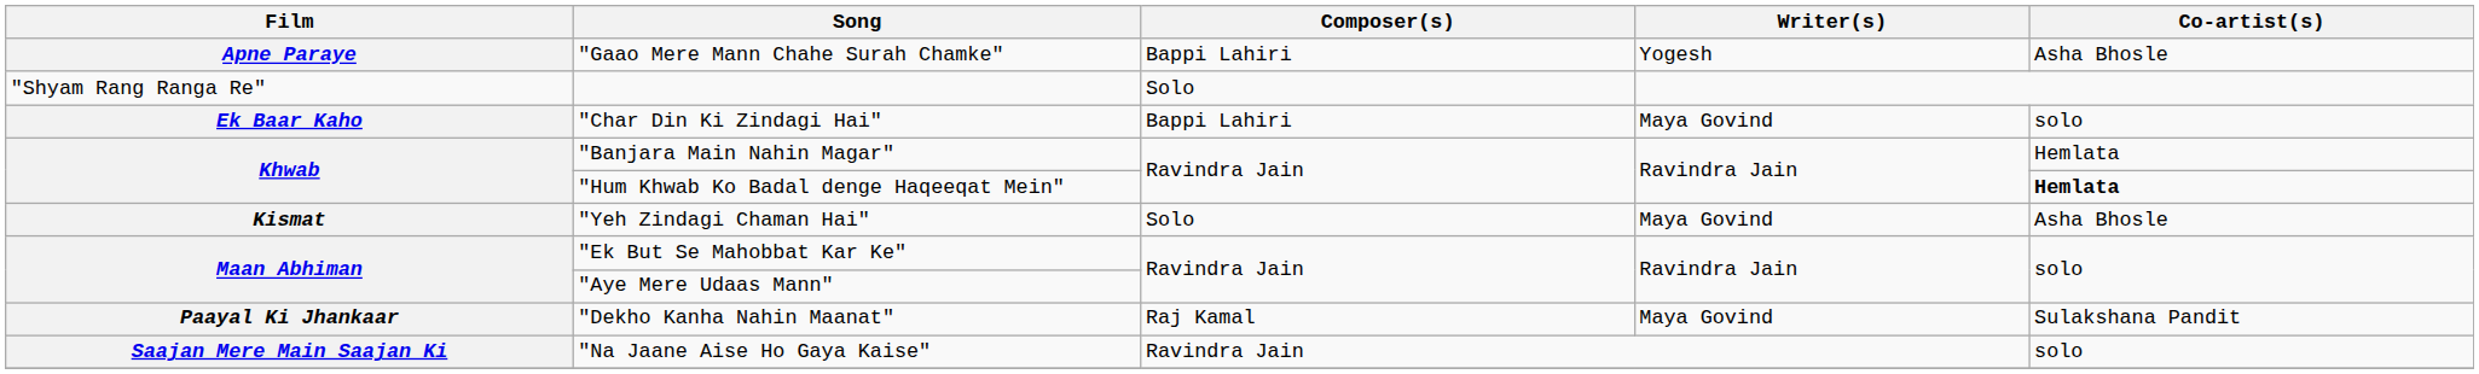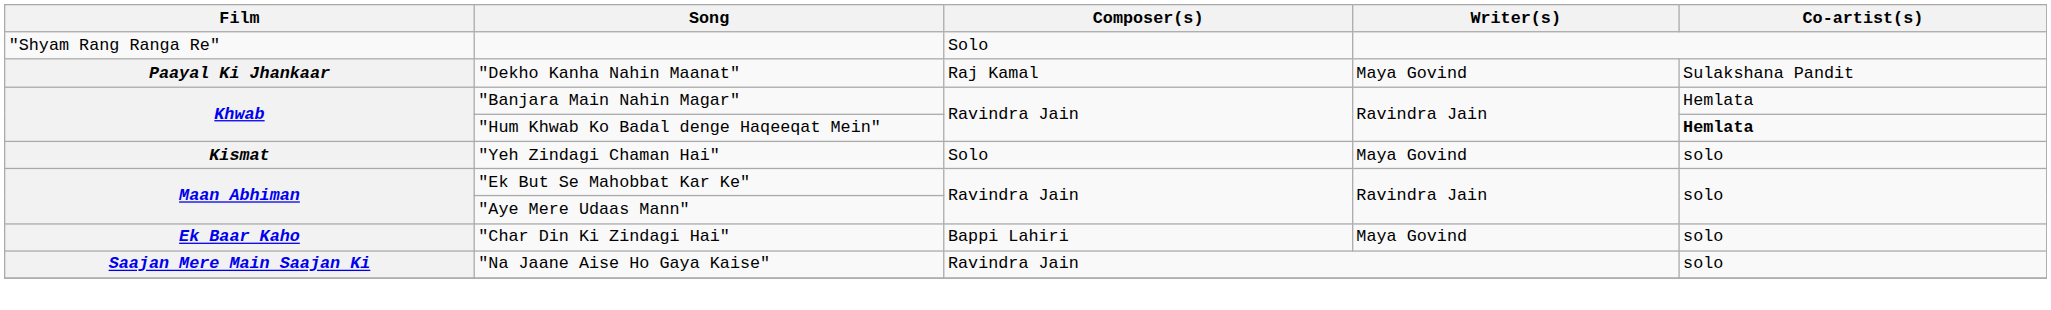- row: Apne Paraye | "Gaao Mere Mann Chahe Surah Chamke" | Bappi Lahiri | Yogesh | Asha Bhosle
rows swapped: "Char Din Ki Zindagi Hai" <-> "Dekho Kanha Nahin Maanat"
"Yeh Zindagi Chaman Hai" | Co-artist(s): Asha Bhosle -> solo
